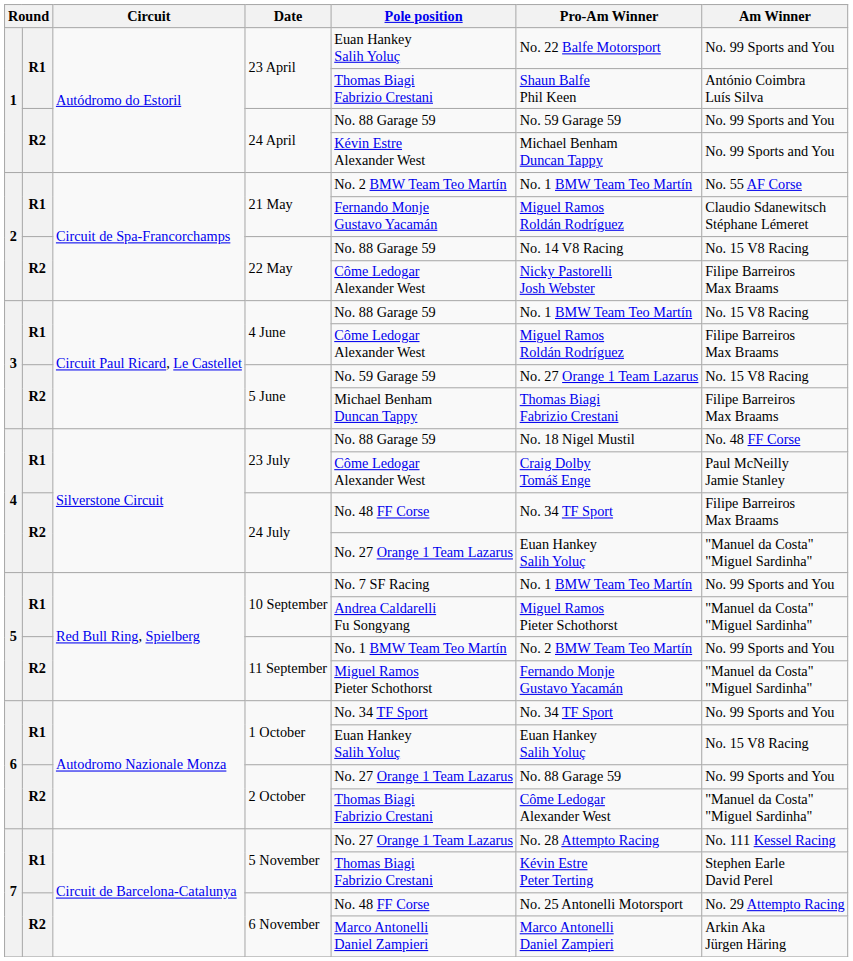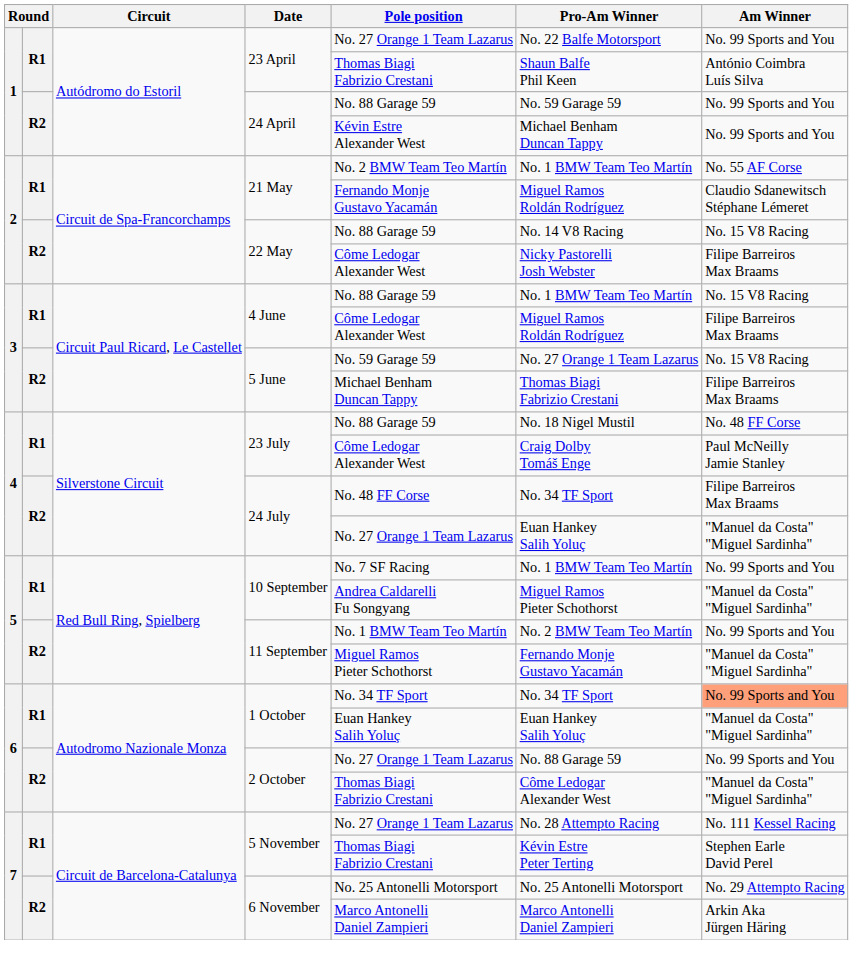row 2 | Pole position: Euan Hankey Salih Yoluç -> No. 27 Orange 1 Team Lazarus
row 22 | Am Winner: no background -> lightsalmon background
row 23 | Am Winner: No. 15 V8 Racing -> "Manuel da Costa" "Miguel Sardinha"
row 28 | Pole position: No. 48 FF Corse -> No. 25 Antonelli Motorsport
